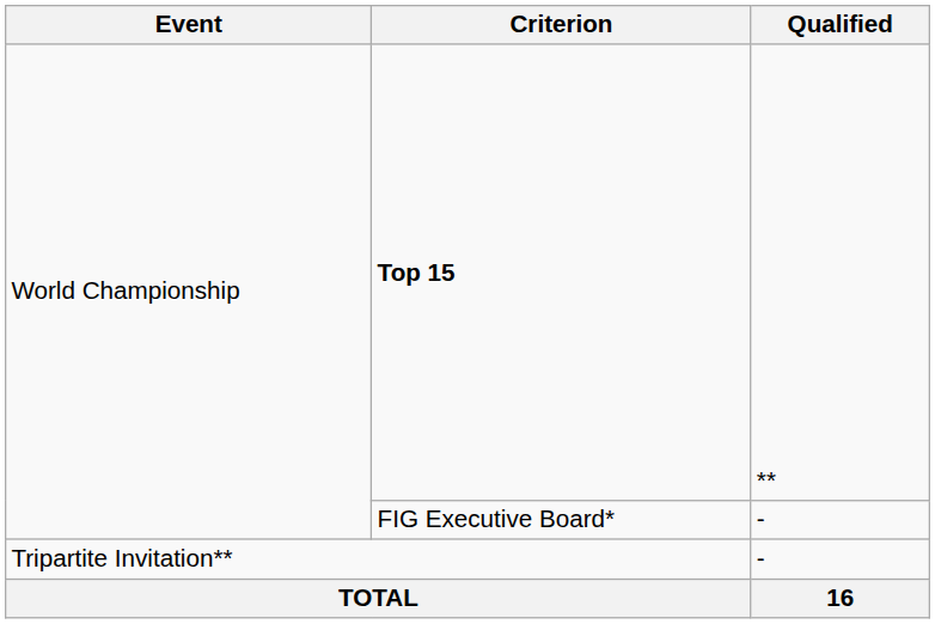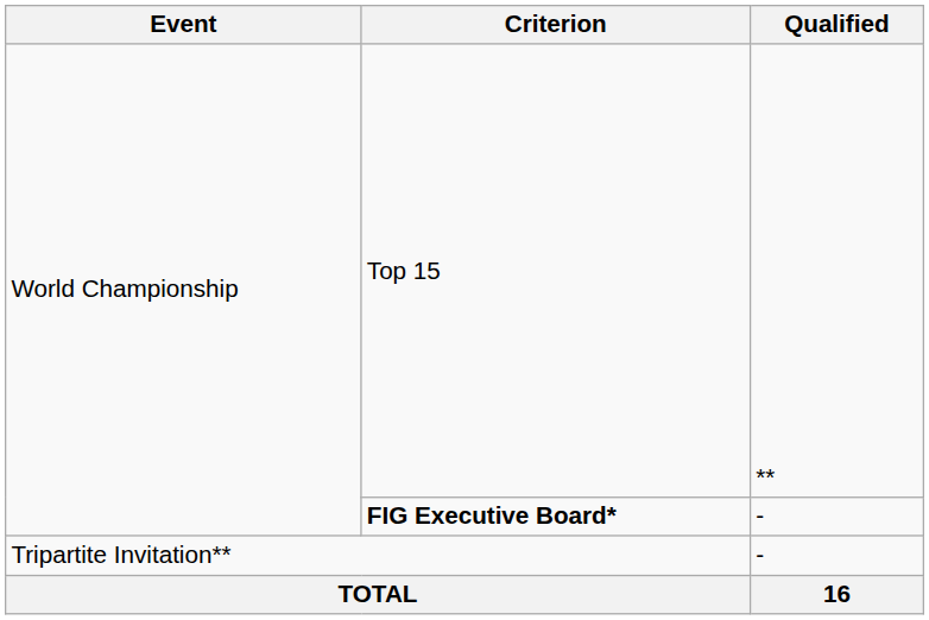Top 15 | Criterion: bold -> normal
FIG Executive Board* | Criterion: normal -> bold
